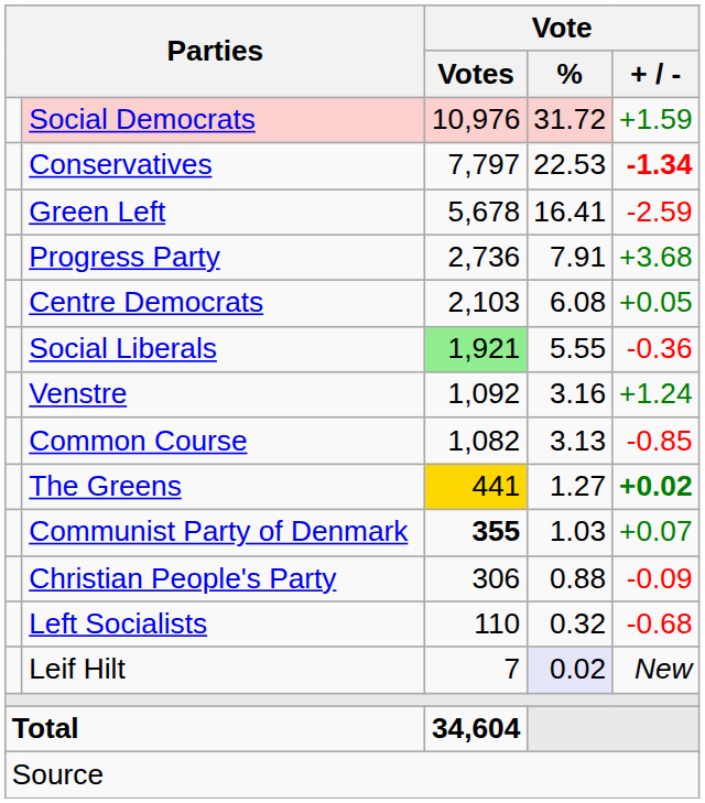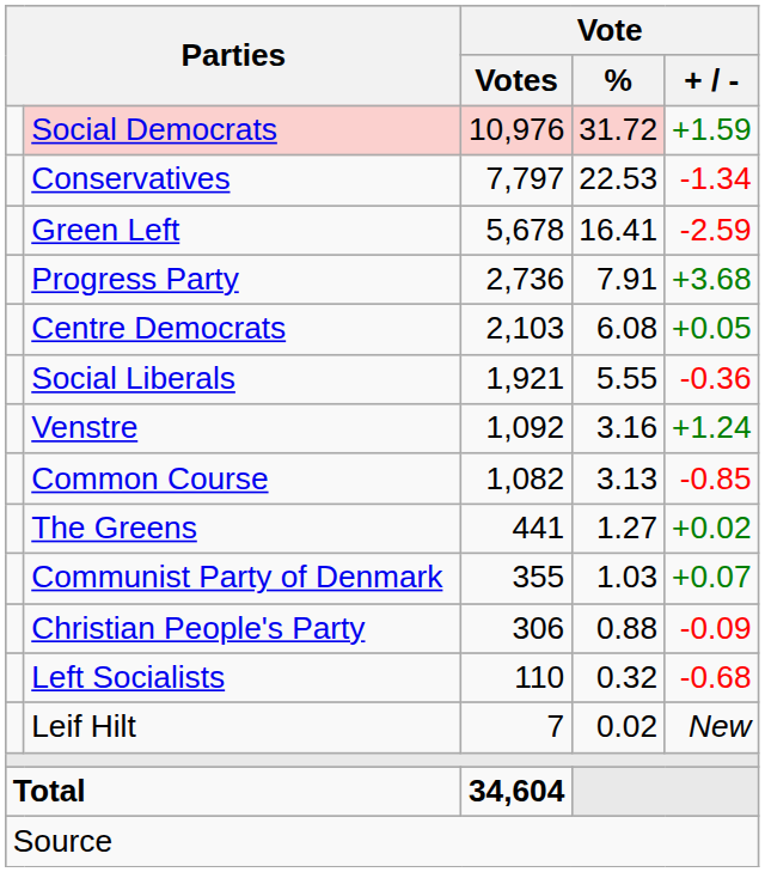Conservatives | Vote / + / -: bold -> normal
Social Liberals | Vote / Votes: lightgreen background -> no background
The Greens | Vote / Votes: gold background -> no background
The Greens | Vote / + / -: bold -> normal
Communist Party of Denmark | Vote / Votes: bold -> normal
Leif Hilt | Vote / %: lavender background -> no background
